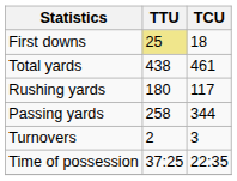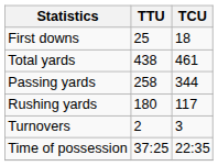First downs | TTU: khaki background -> no background
rows swapped: Rushing yards <-> Passing yards
